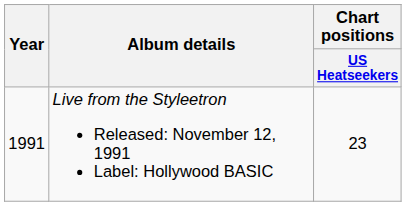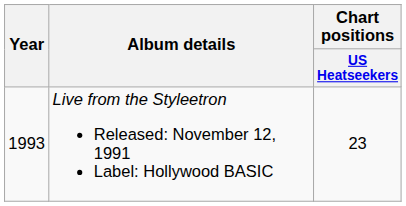row 3 | Year: 1991 -> 1993
